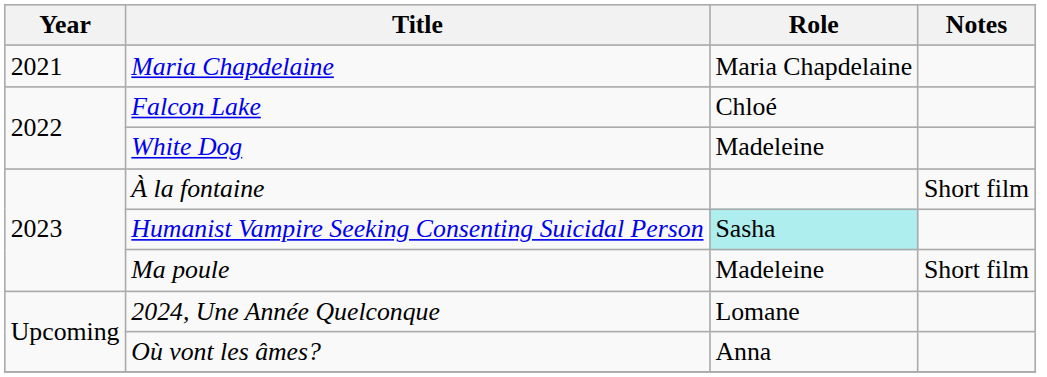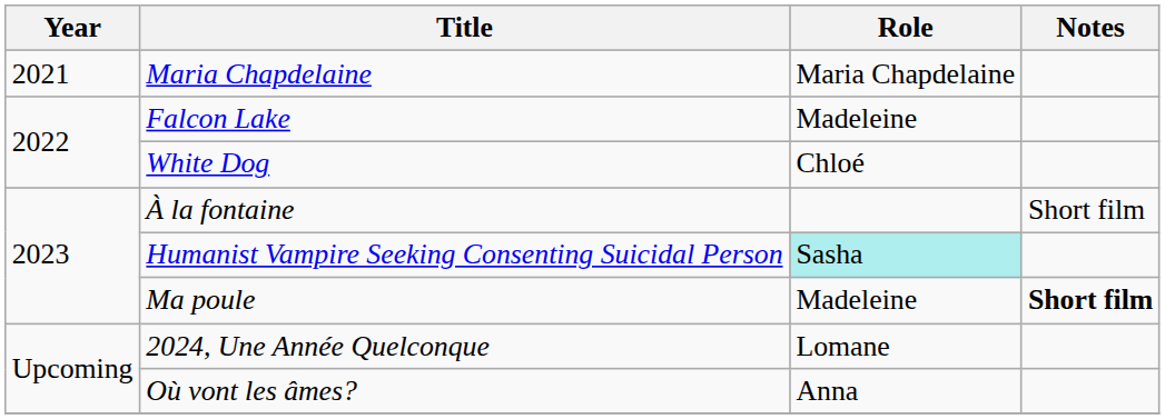Falcon Lake | Role: Chloé -> Madeleine
White Dog | Role: Madeleine -> Chloé
Ma poule | Notes: normal -> bold
